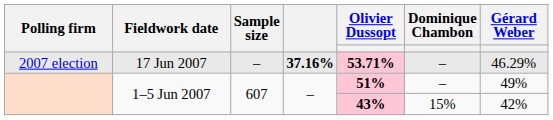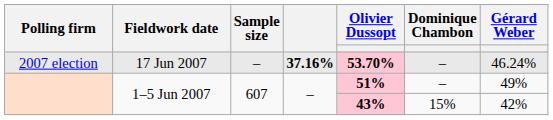2007 election | Olivier Dussopt: 53.71% -> 53.70%
2007 election | Gérard Weber: 46.29% -> 46.24%
